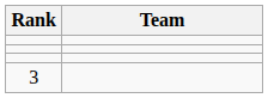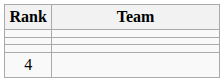row 5 | Rank: 3 -> 4
